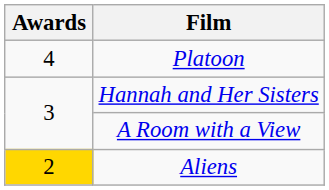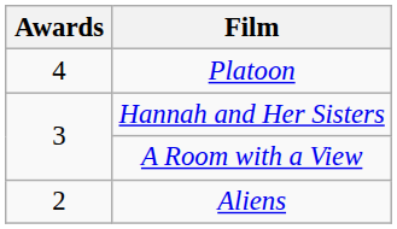Aliens | Awards: gold background -> no background
